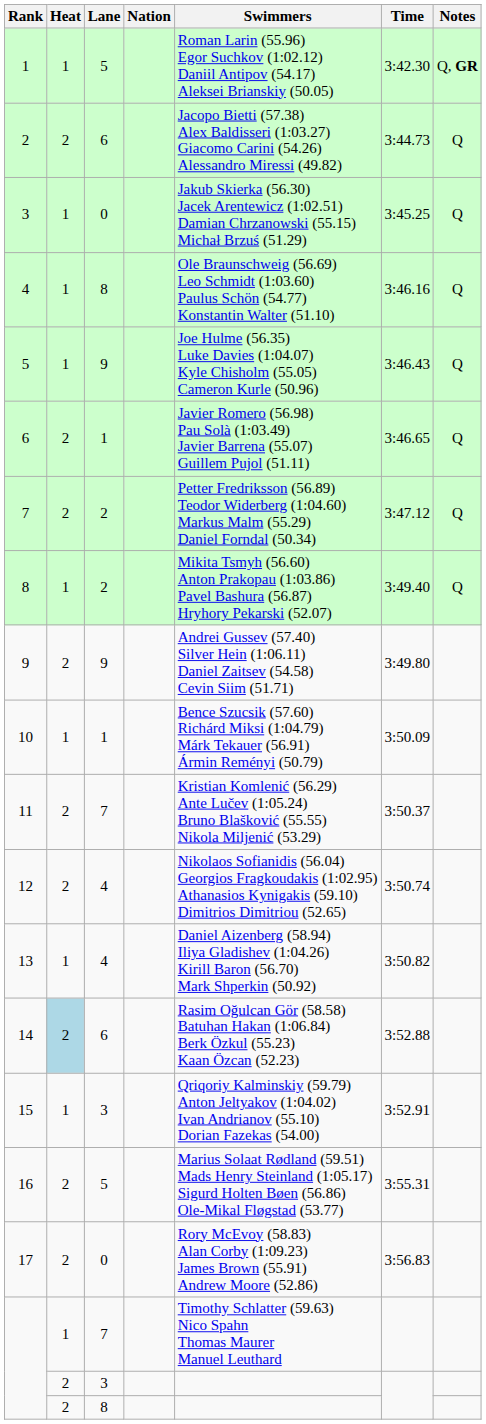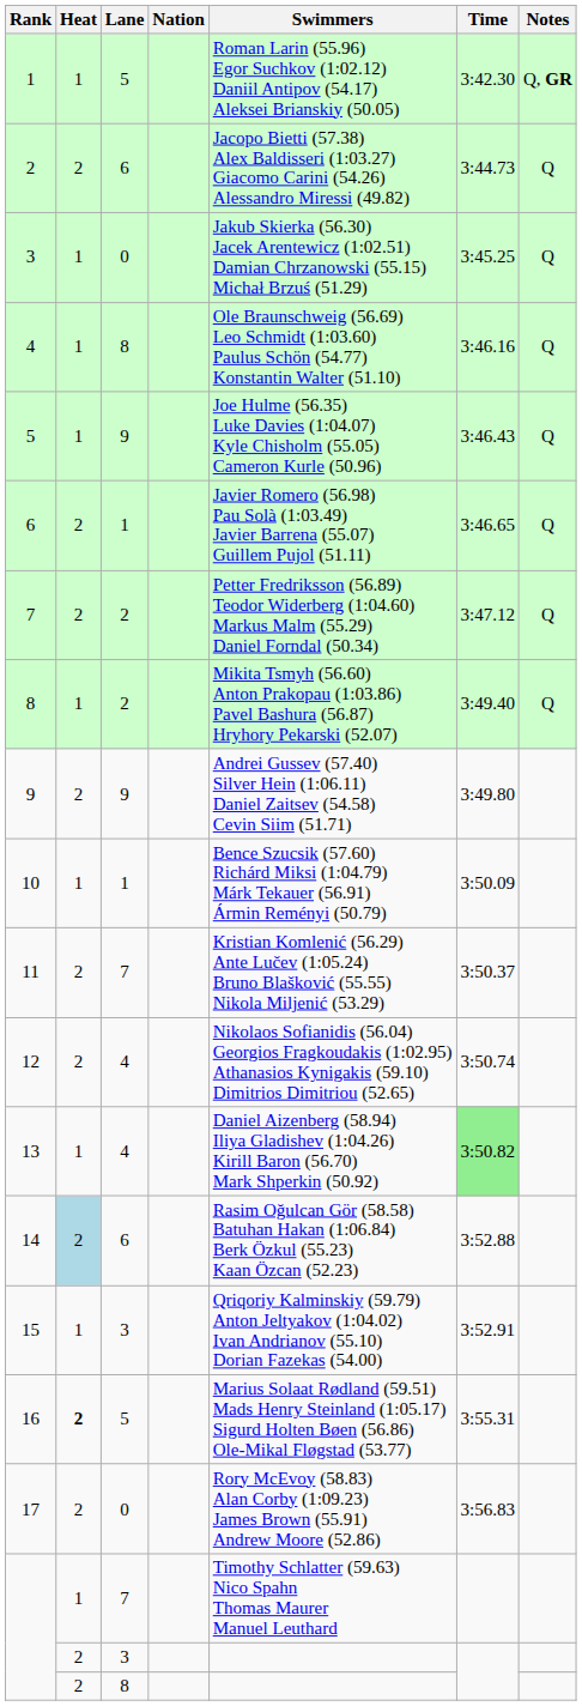13 | Time: no background -> lightgreen background
16 | Heat: normal -> bold
